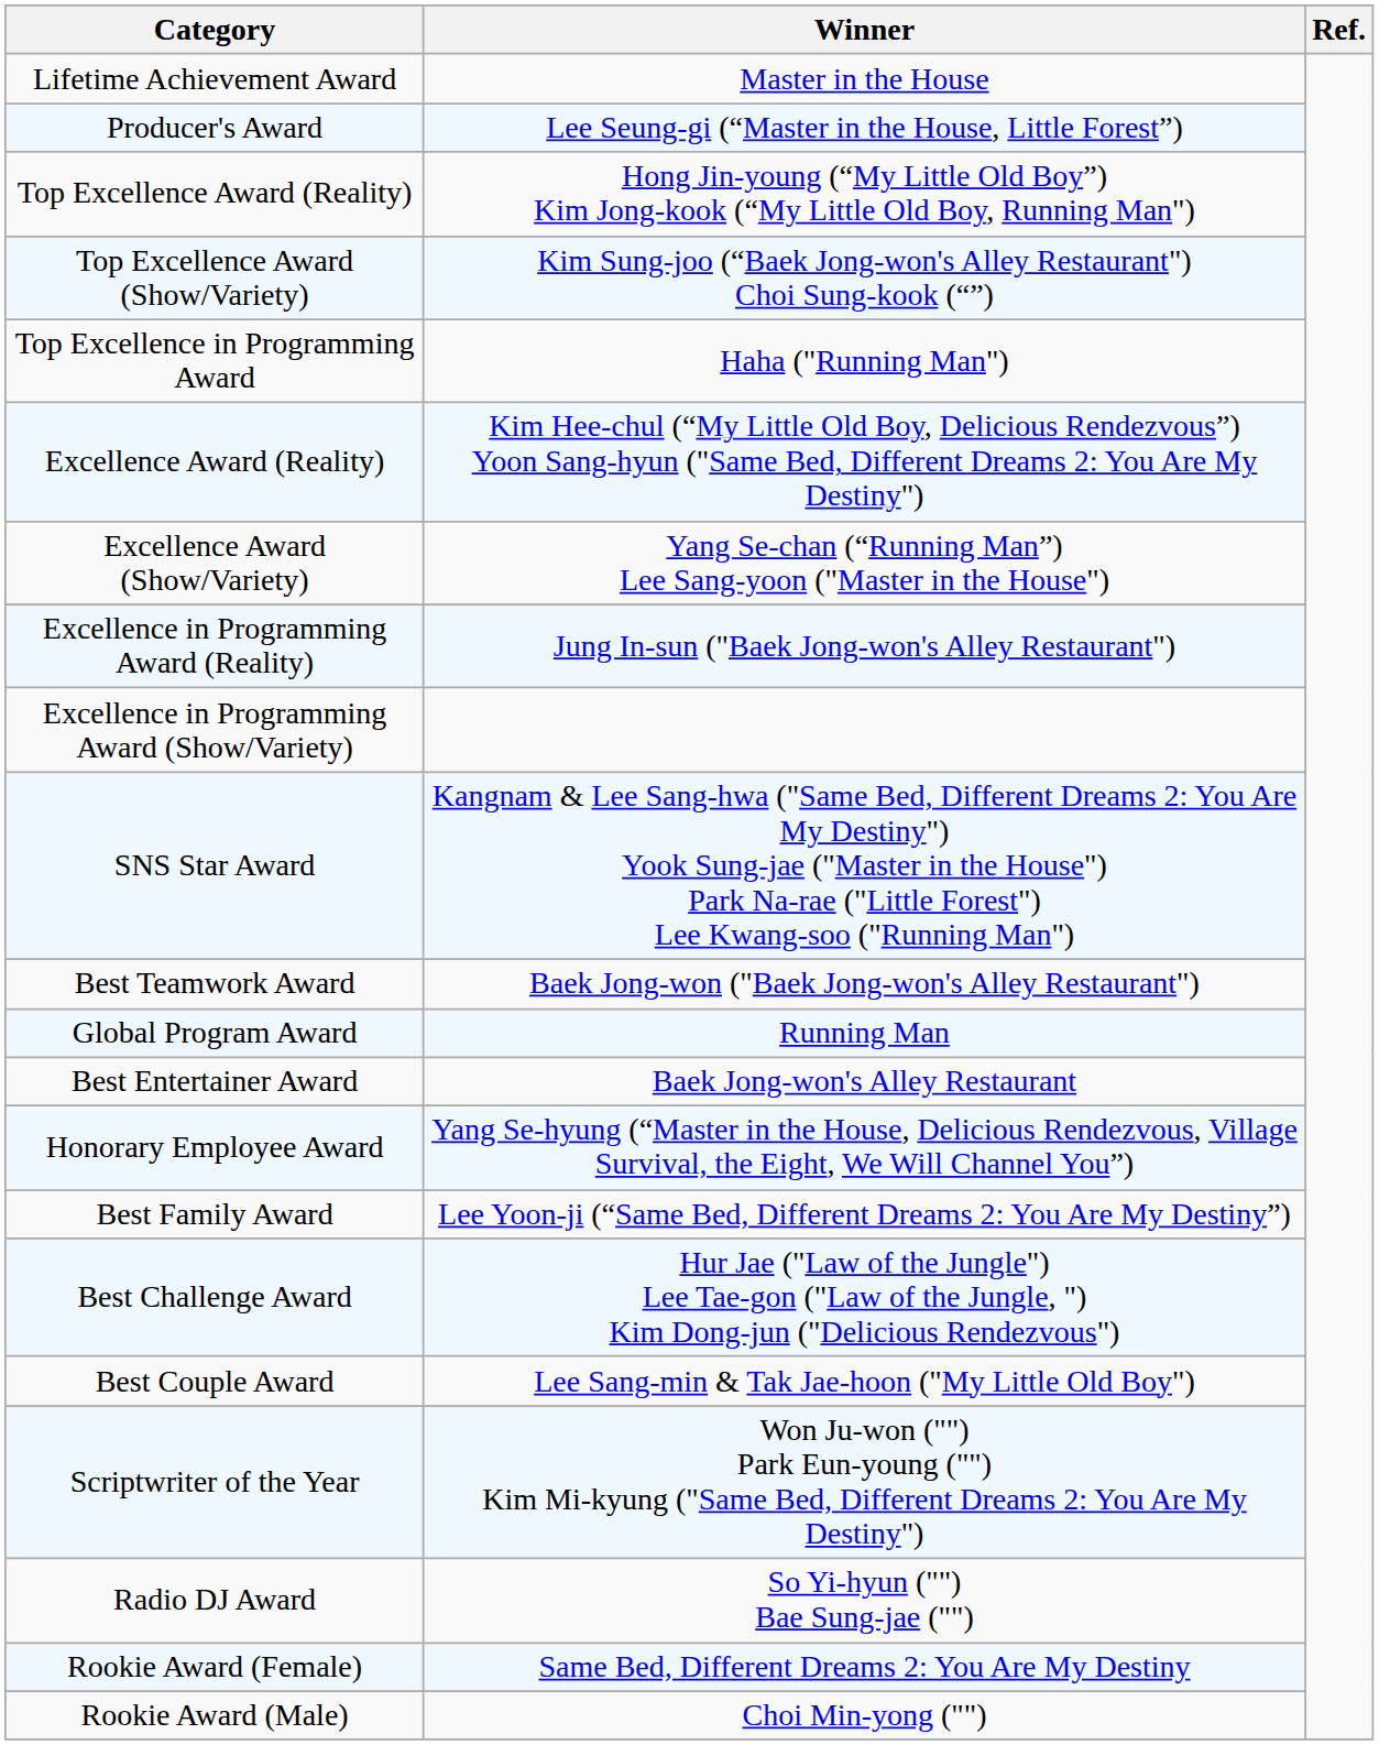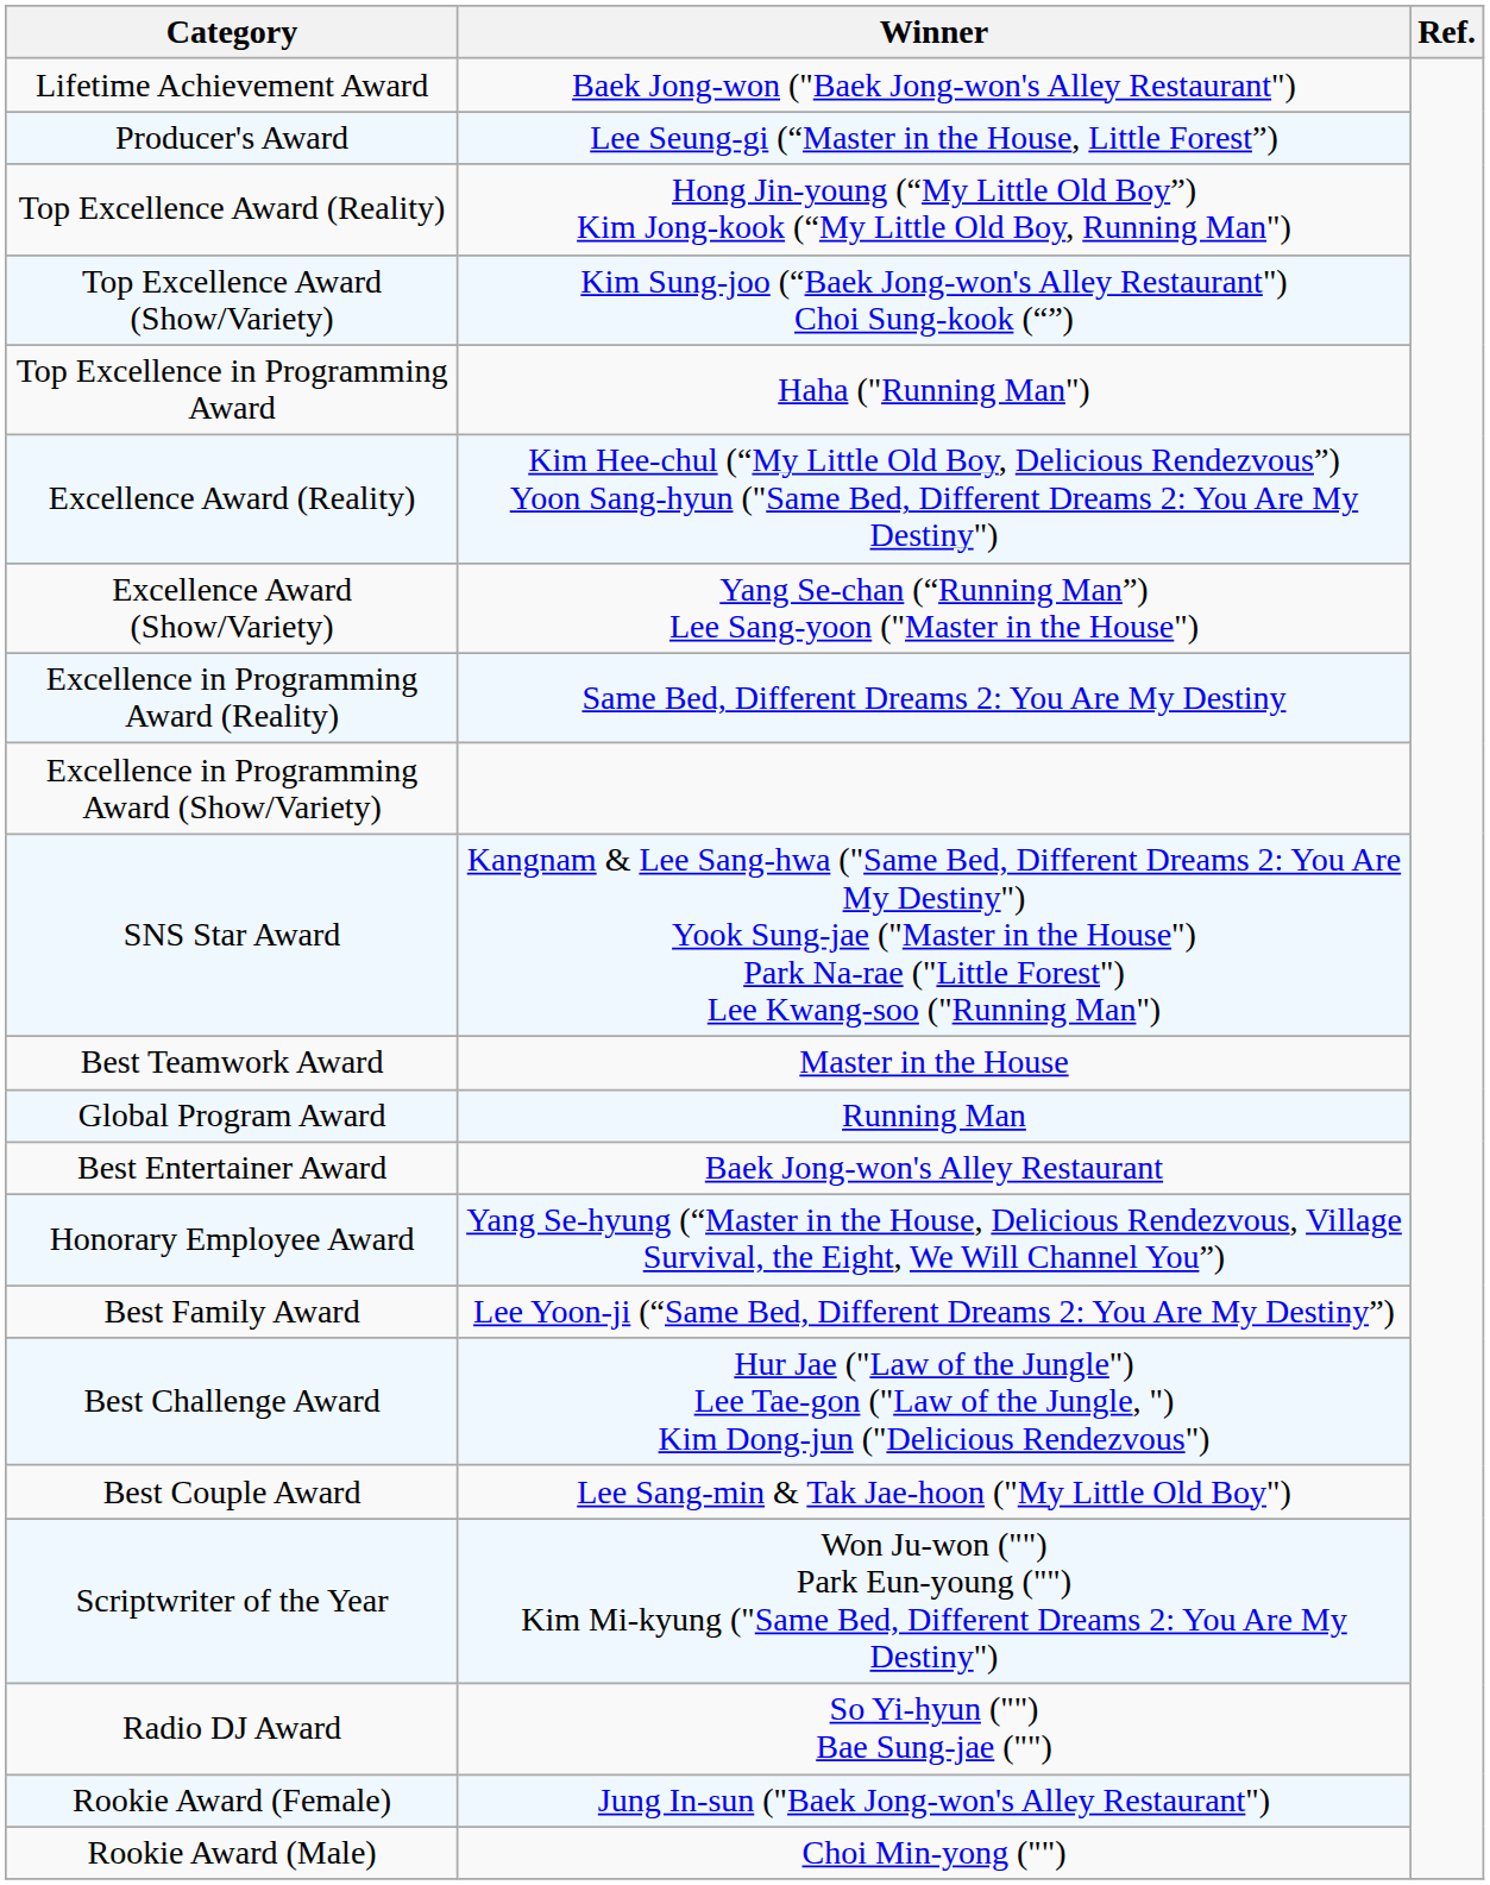Lifetime Achievement Award | Winner: Master in the House -> Baek Jong-won ("Baek Jong-won's Alley Restaurant")
Excellence in Programming Award (Reality) | Winner: Jung In-sun ("Baek Jong-won's Alley Restaurant") -> Same Bed, Different Dreams 2: You Are My Destiny
Best Teamwork Award | Winner: Baek Jong-won ("Baek Jong-won's Alley Restaurant") -> Master in the House
Rookie Award (Female) | Winner: Same Bed, Different Dreams 2: You Are My Destiny -> Jung In-sun ("Baek Jong-won's Alley Restaurant")
